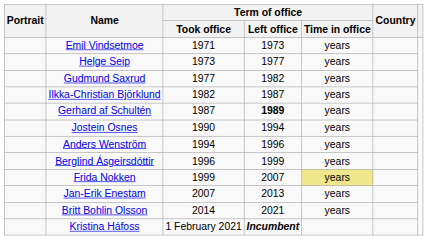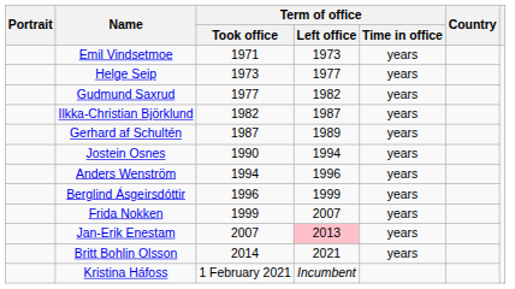Gerhard af Schultén | Term of office / Left office: bold -> normal
Frida Nokken | Term of office / Time in office: khaki background -> no background
Jan-Erik Enestam | Term of office / Left office: no background -> pink background
Kristina Háfoss | Term of office / Left office: bold -> normal
